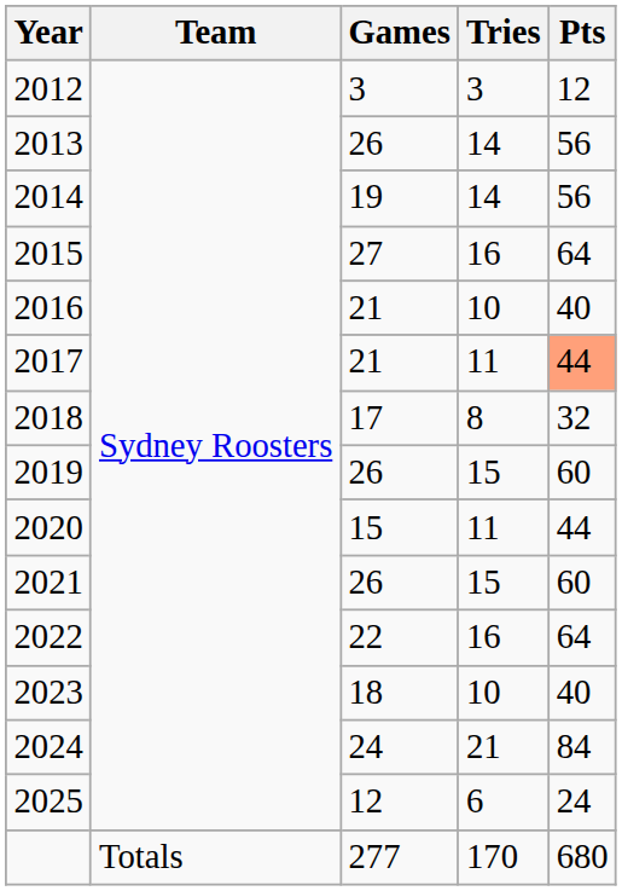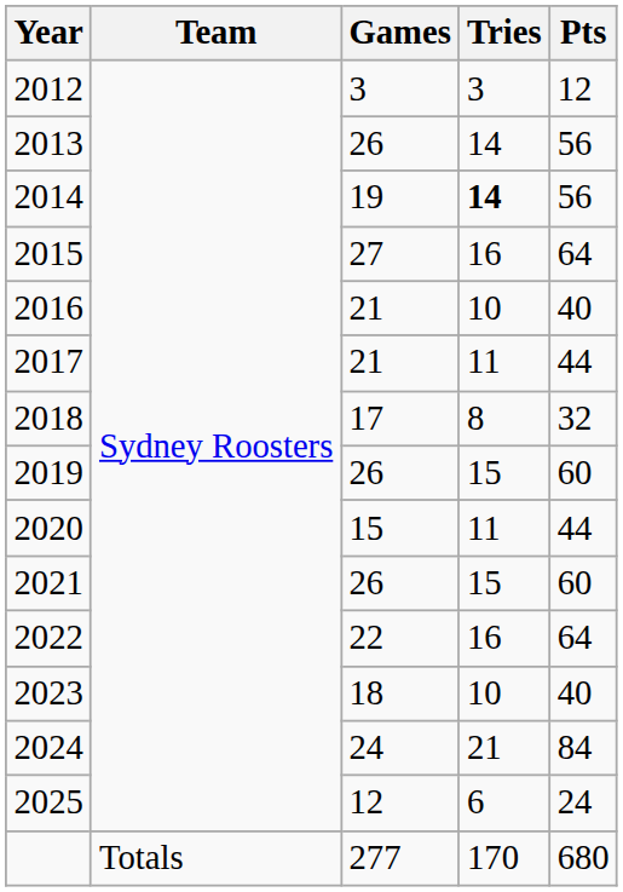2014 | Tries: normal -> bold
2017 | Pts: lightsalmon background -> no background
